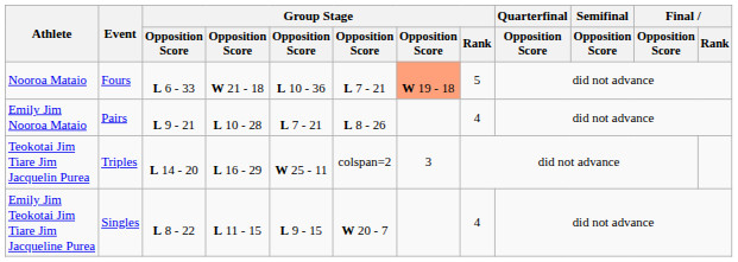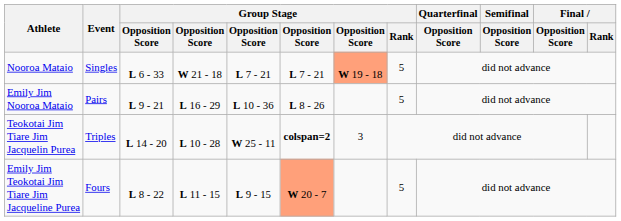Nooroa Mataio | Event: Fours -> Singles
Nooroa Mataio | column 5: L 10 - 36 -> L 7 - 21
Emily Jim Nooroa Mataio | column 4: L 10 - 28 -> L 16 - 29
Emily Jim Nooroa Mataio | column 5: L 7 - 21 -> L 10 - 36
Emily Jim Nooroa Mataio | Group Stage / Rank: 4 -> 5
Teokotai Jim Tiare Jim Jacquelin Purea | column 4: L 16 - 29 -> L 10 - 28
Teokotai Jim Tiare Jim Jacquelin Purea | column 6: normal -> bold
Emily Jim Teokotai Jim Tiare Jim Jacqueline Purea | Event: Singles -> Fours
Emily Jim Teokotai Jim Tiare Jim Jacqueline Purea | column 6: no background -> lightsalmon background
Emily Jim Teokotai Jim Tiare Jim Jacqueline Purea | Group Stage / Rank: 4 -> 5
